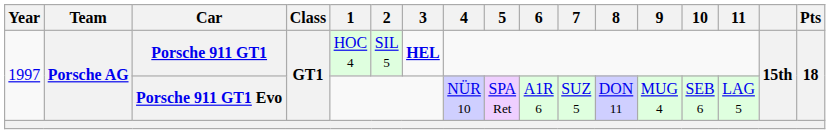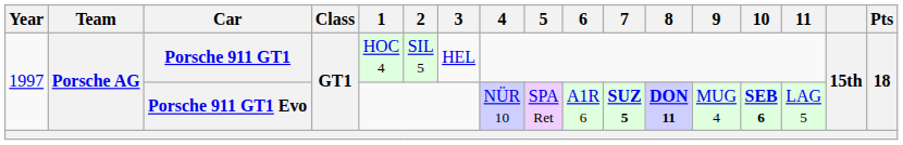Porsche 911 GT1 | 3: bold -> normal
Porsche 911 GT1 Evo | 7: normal -> bold
Porsche 911 GT1 Evo | 8: normal -> bold
Porsche 911 GT1 Evo | 10: normal -> bold
